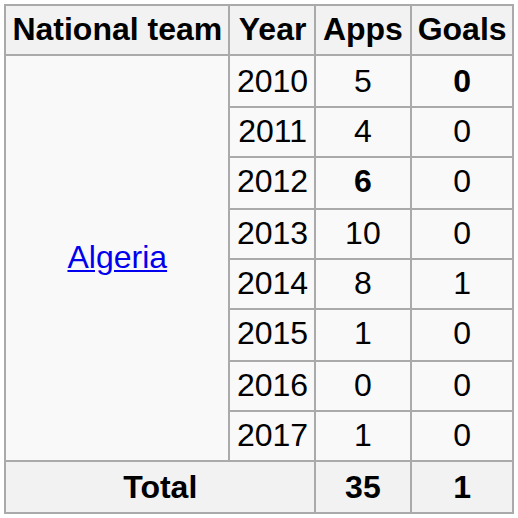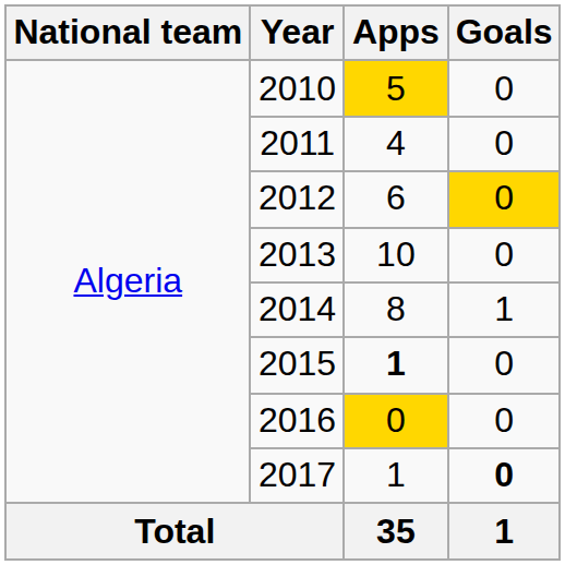2010 | Apps: no background -> gold background
2010 | Goals: bold -> normal
2012 | Apps: bold -> normal
2012 | Goals: no background -> gold background
2015 | Apps: normal -> bold
2016 | Apps: no background -> gold background
2017 | Goals: normal -> bold
